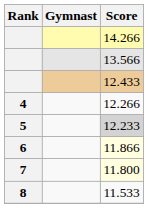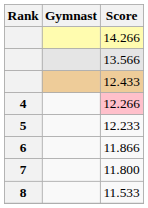12.266 | Score: no background -> pink background
12.233 | Score: lightgrey background -> no background
11.866 | Score: lightyellow background -> no background
11.800 | Score: lightyellow background -> no background
